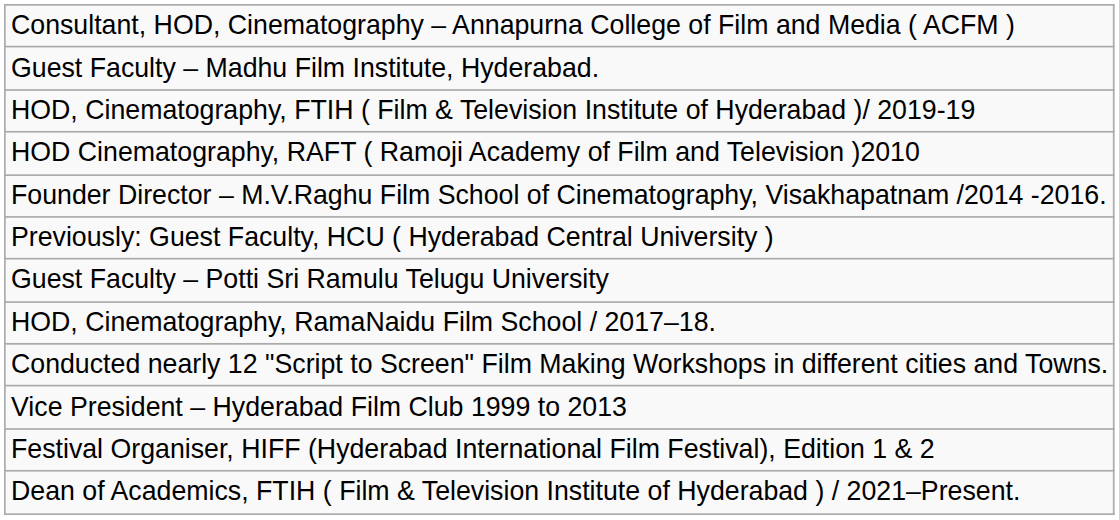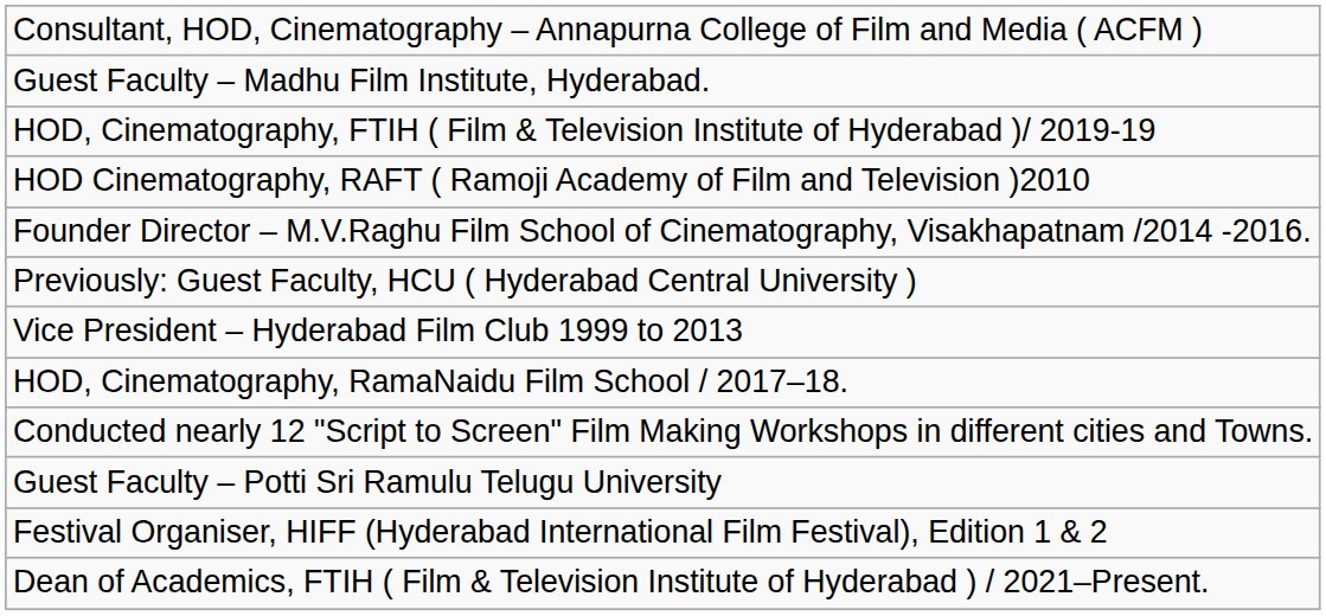row 7 | column 1: Guest Faculty – Potti Sri Ramulu Telugu University -> Vice President – Hyderabad Film Club 1999 to 2013
row 10 | column 1: Vice President – Hyderabad Film Club 1999 to 2013 -> Guest Faculty – Potti Sri Ramulu Telugu University
